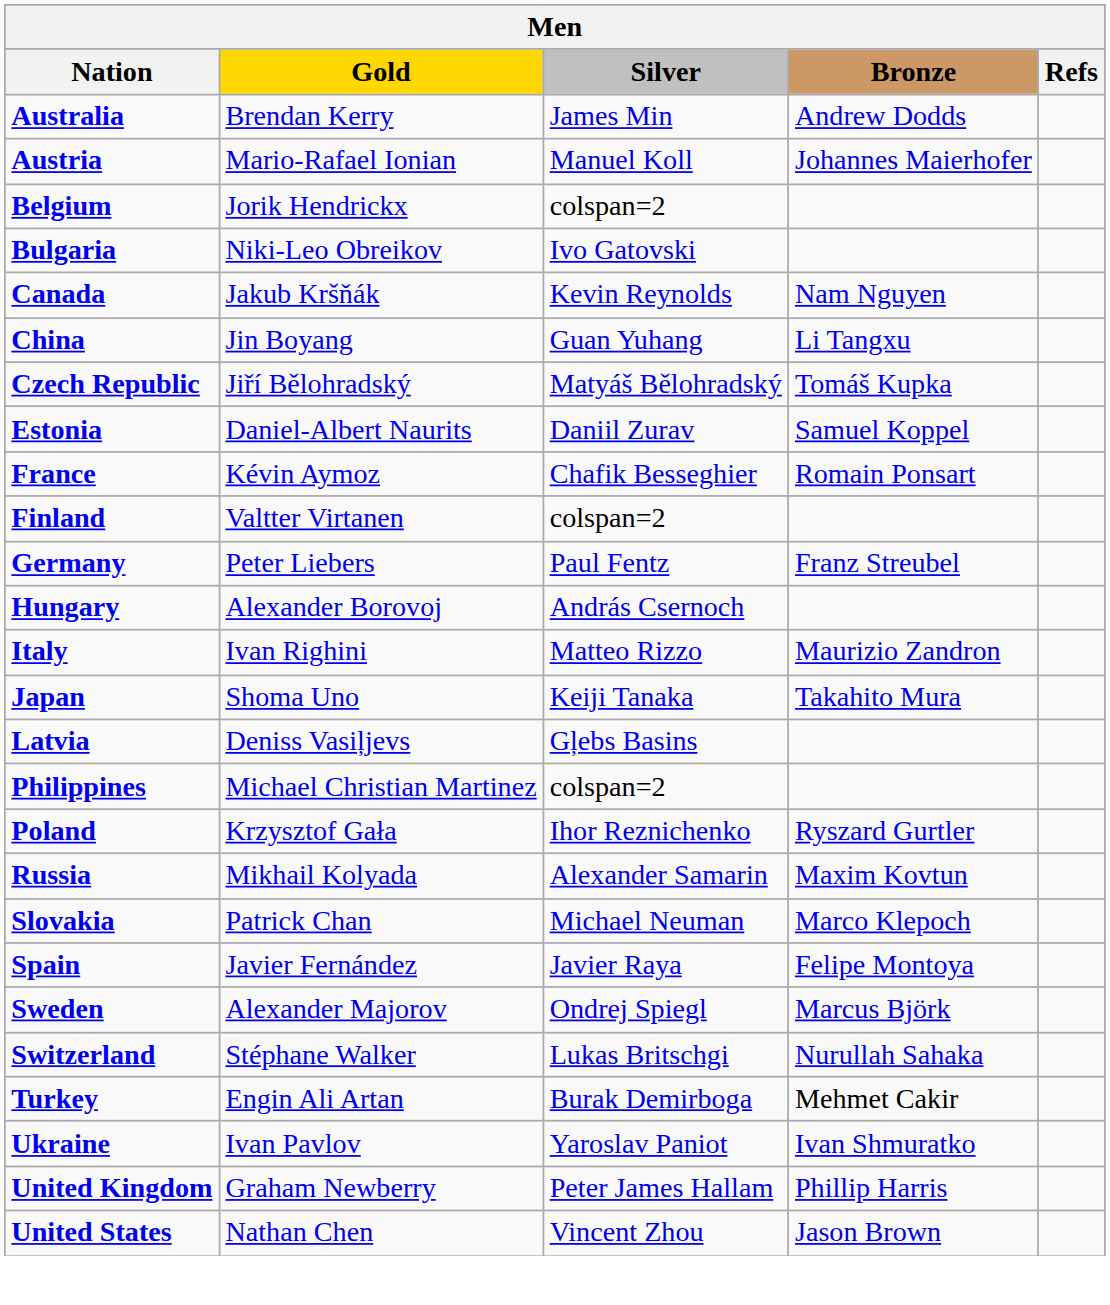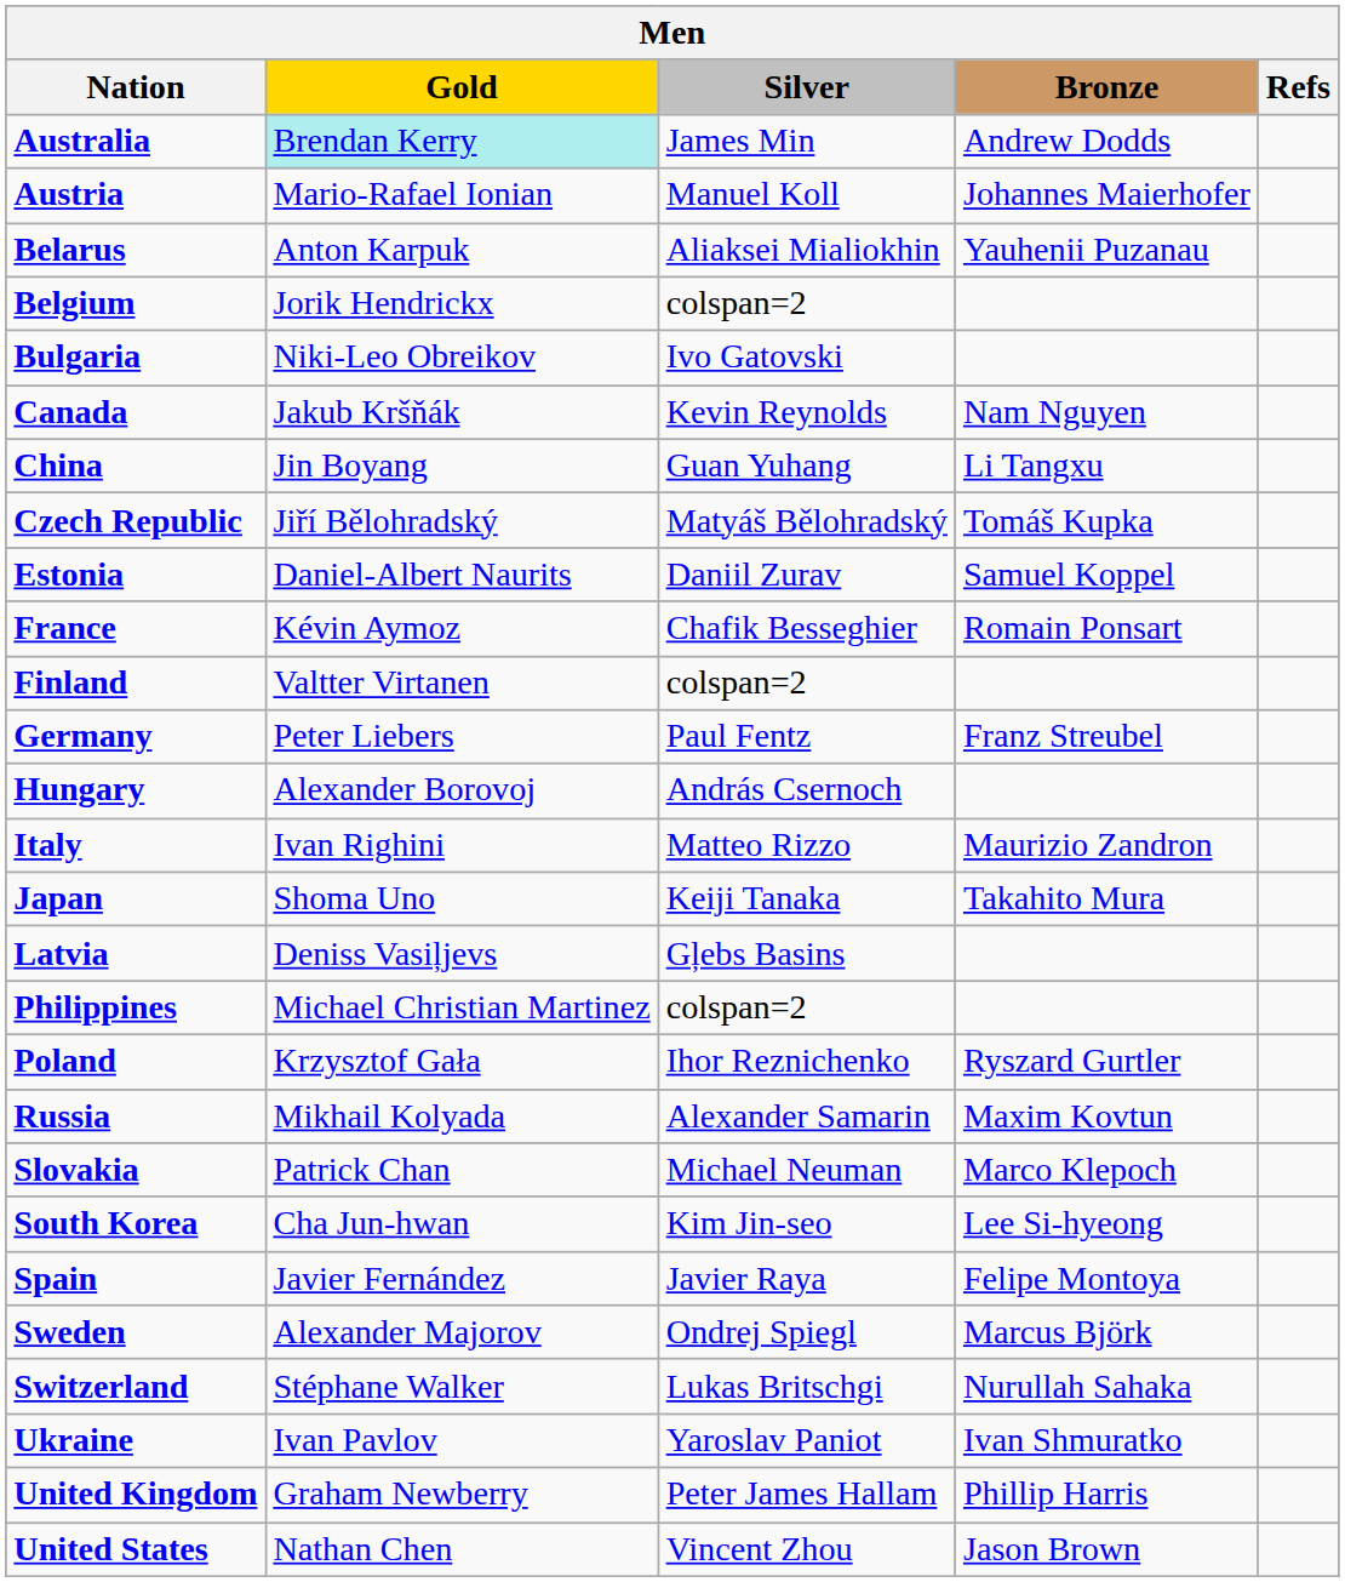Australia | Gold: no background -> paleturquoise background
+ row: Belarus | Anton Karpuk | Aliaksei Mialiokhin | Yauhenii Puzanau
+ row: South Korea | Cha Jun-hwan | Kim Jin-seo | Lee Si-hyeong
- row: Turkey | Engin Ali Artan | Burak Demirboga | Mehmet Cakir
